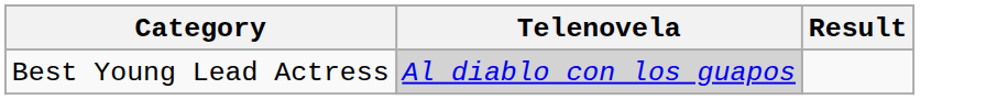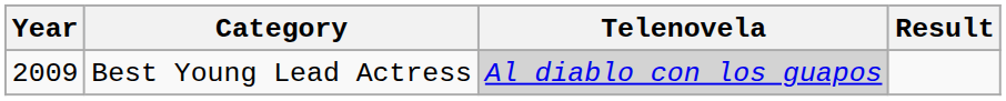+ column: Year | 2009
